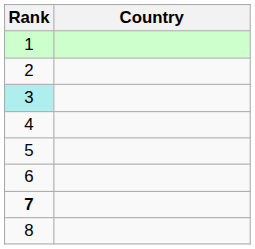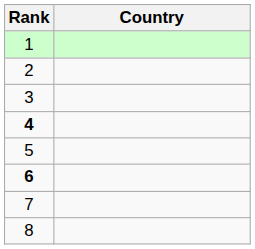3 | Rank: paleturquoise background -> no background
4 | Rank: normal -> bold
6 | Rank: normal -> bold
7 | Rank: bold -> normal
